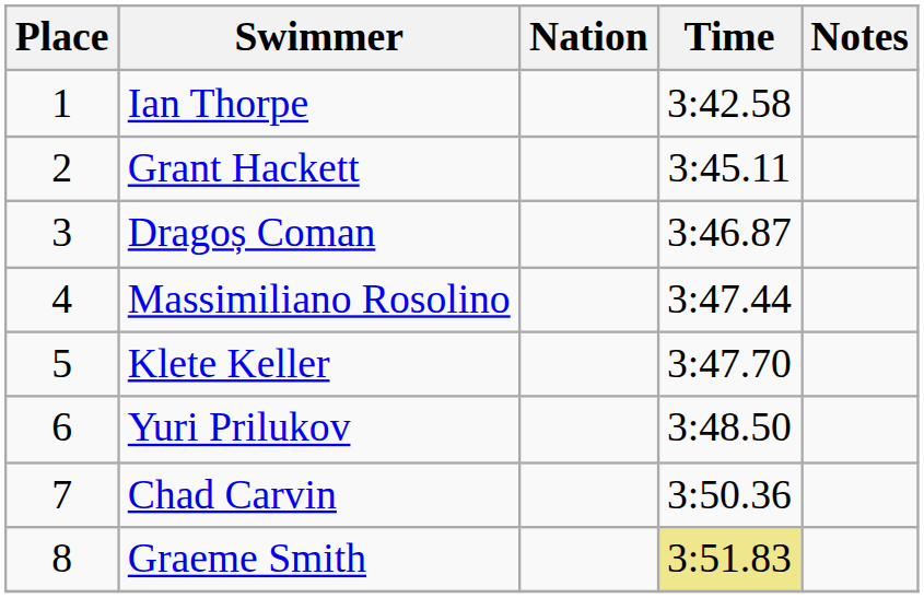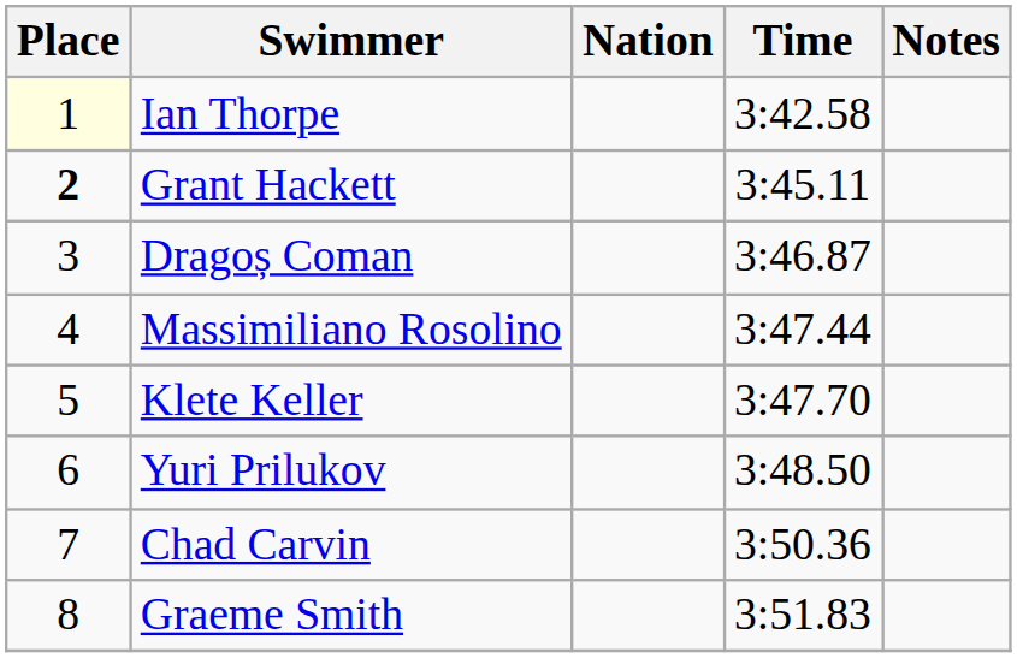Ian Thorpe | Place: no background -> lightyellow background
Grant Hackett | Place: normal -> bold
Graeme Smith | Time: khaki background -> no background
